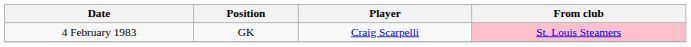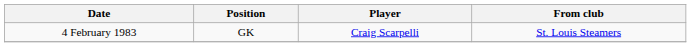4 February 1983 | From club: pink background -> no background
